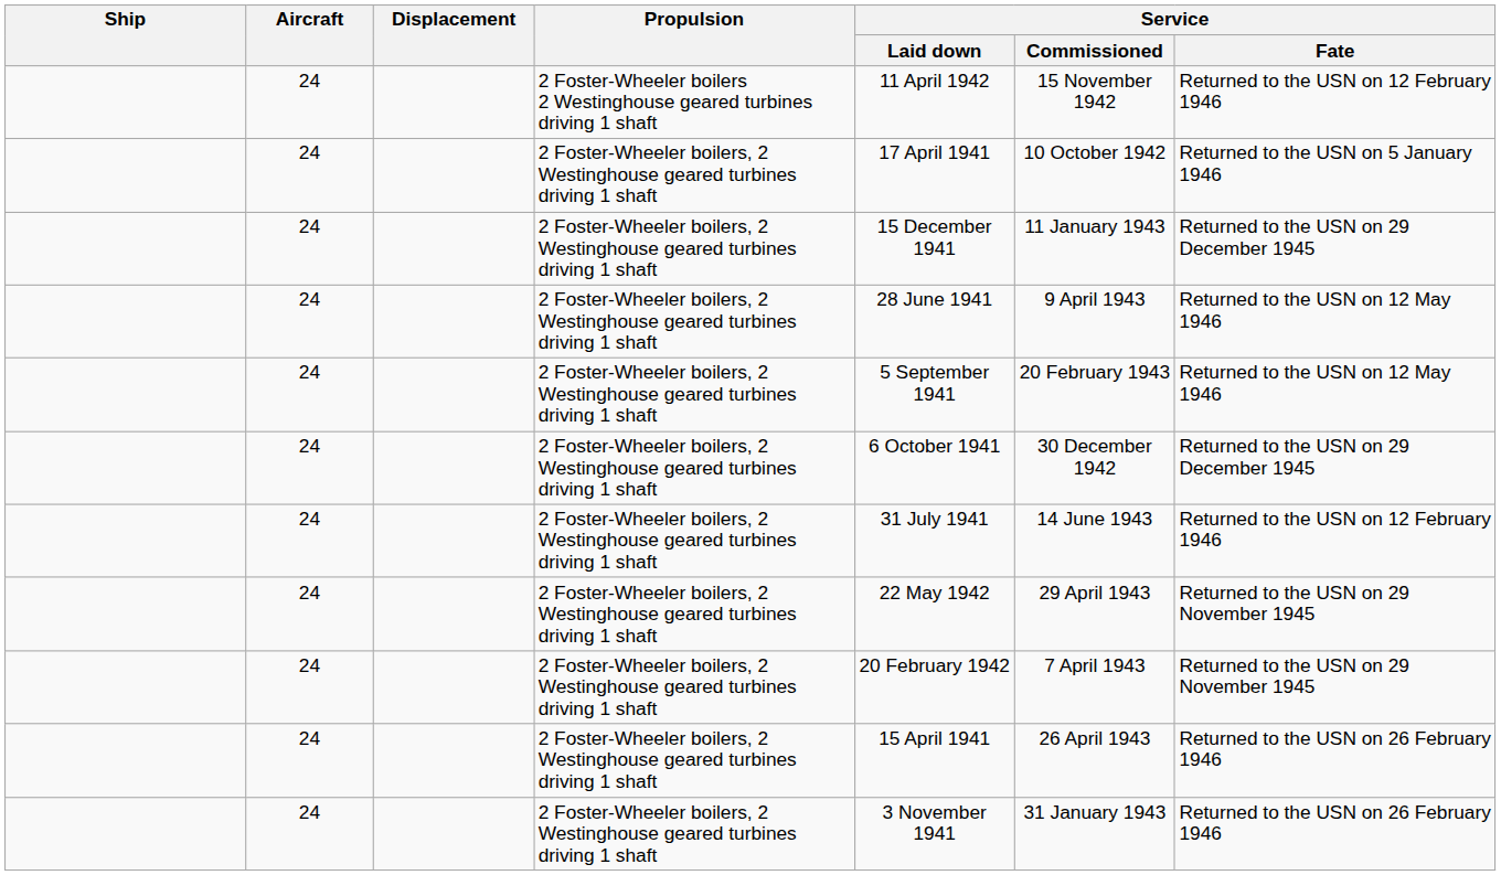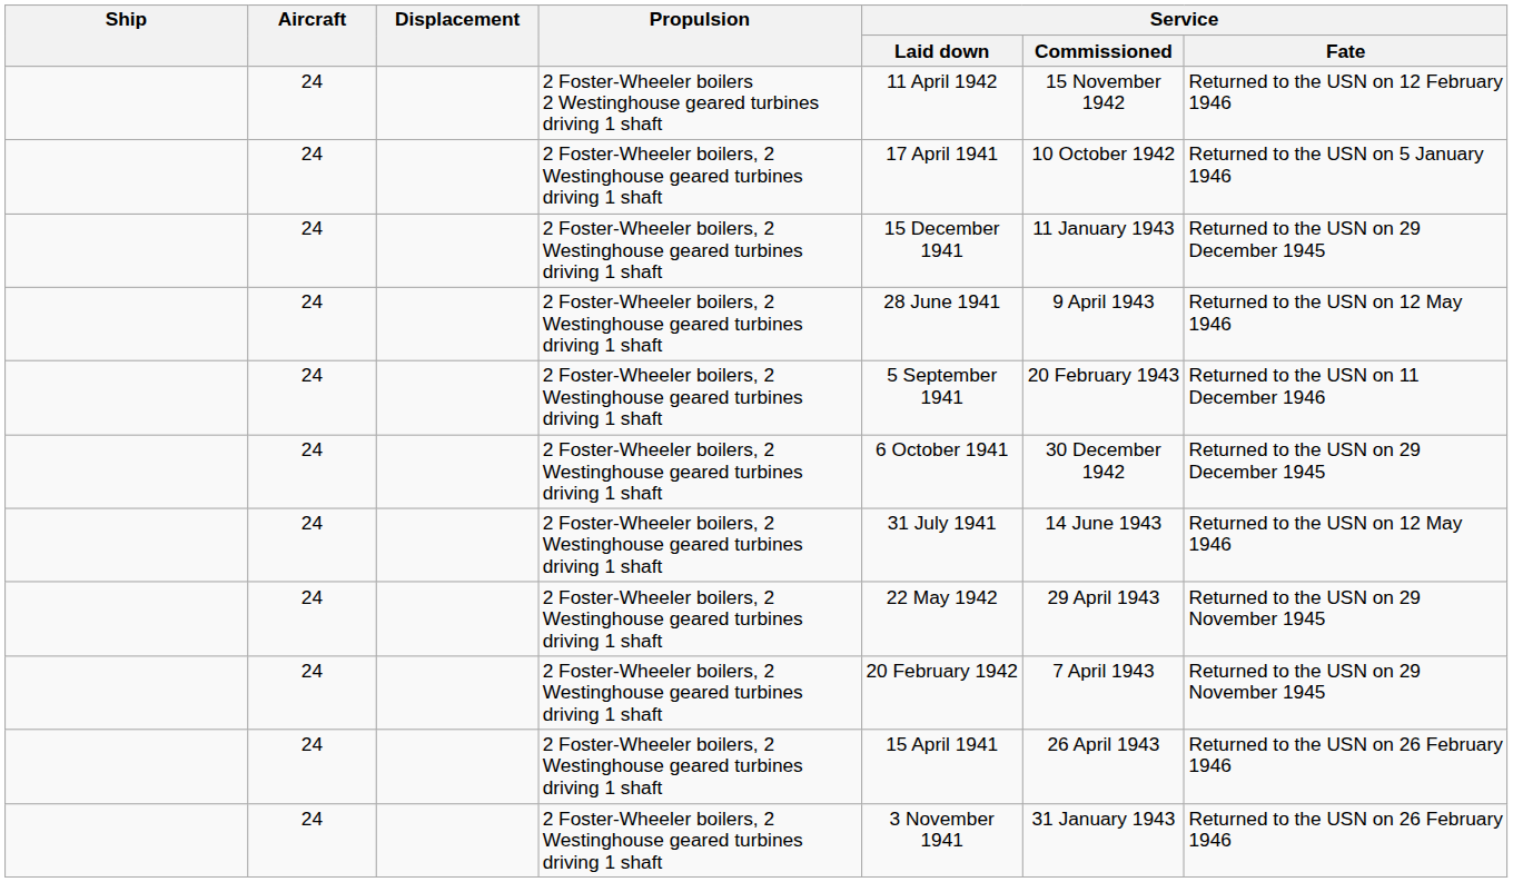row 7 | Service / Fate: Returned to the USN on 12 May 1946 -> Returned to the USN on 11 December 1946
row 9 | Service / Fate: Returned to the USN on 12 February 1946 -> Returned to the USN on 12 May 1946
